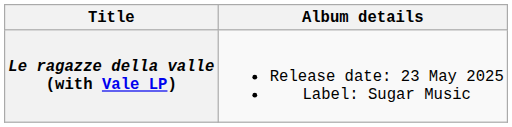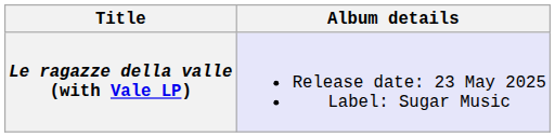Le ragazze della valle (with Vale LP) | Album details: no background -> lavender background
